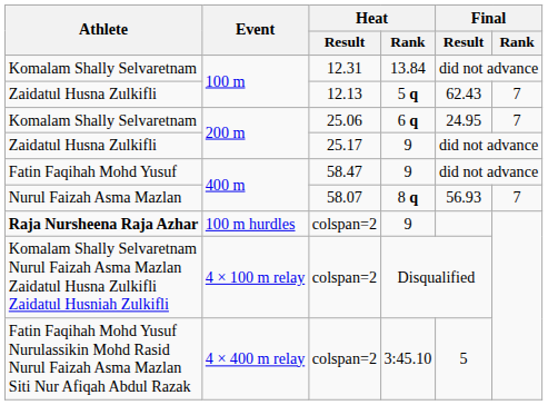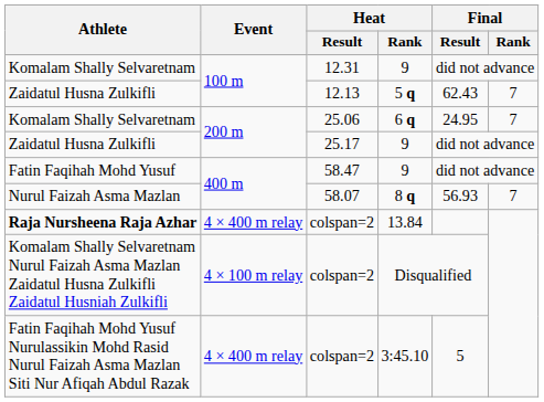Komalam Shally Selvaretnam / 12.31 | Heat / Rank: 13.84 -> 9
Raja Nursheena Raja Azhar | Event: 100 m hurdles -> 4 × 400 m relay
Raja Nursheena Raja Azhar | Heat / Rank: 9 -> 13.84
